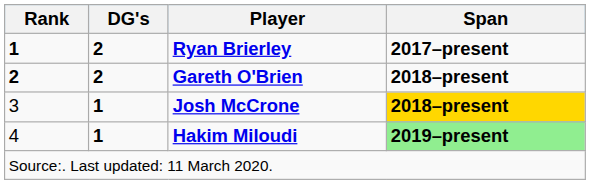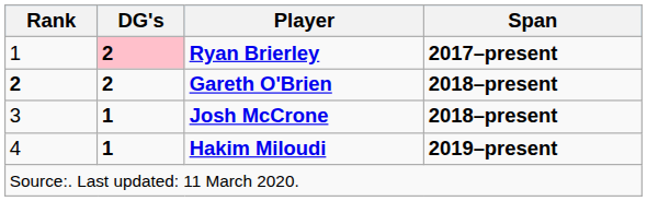Ryan Brierley | Rank: bold -> normal
Ryan Brierley | DG's: no background -> pink background
Josh McCrone | Span: gold background -> no background
Hakim Miloudi | Span: lightgreen background -> no background
